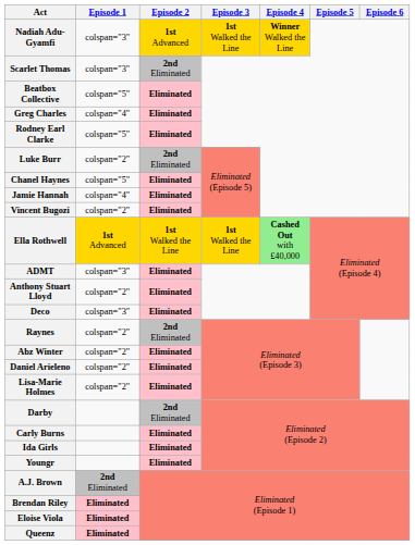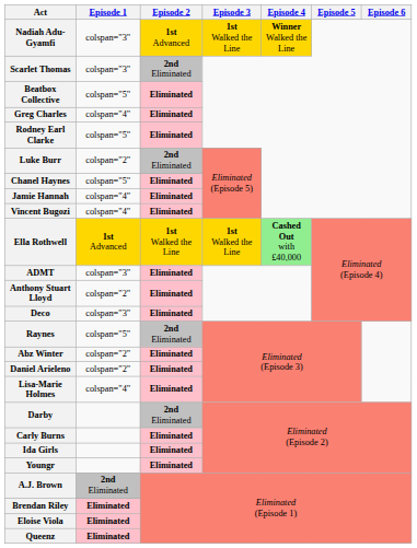Vincent Bugozi | Episode 1: colspan="2" -> colspan="4"
Raynes | Episode 1: colspan="2" -> colspan="5"
Lisa-Marie Holmes | Episode 1: colspan="2" -> colspan="4"
